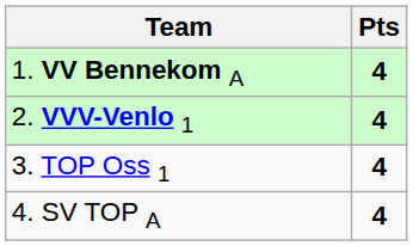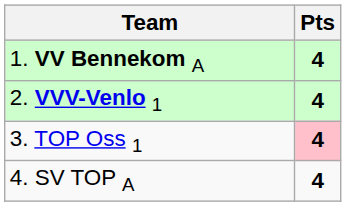3. TOP Oss 1 | Pts: no background -> pink background
